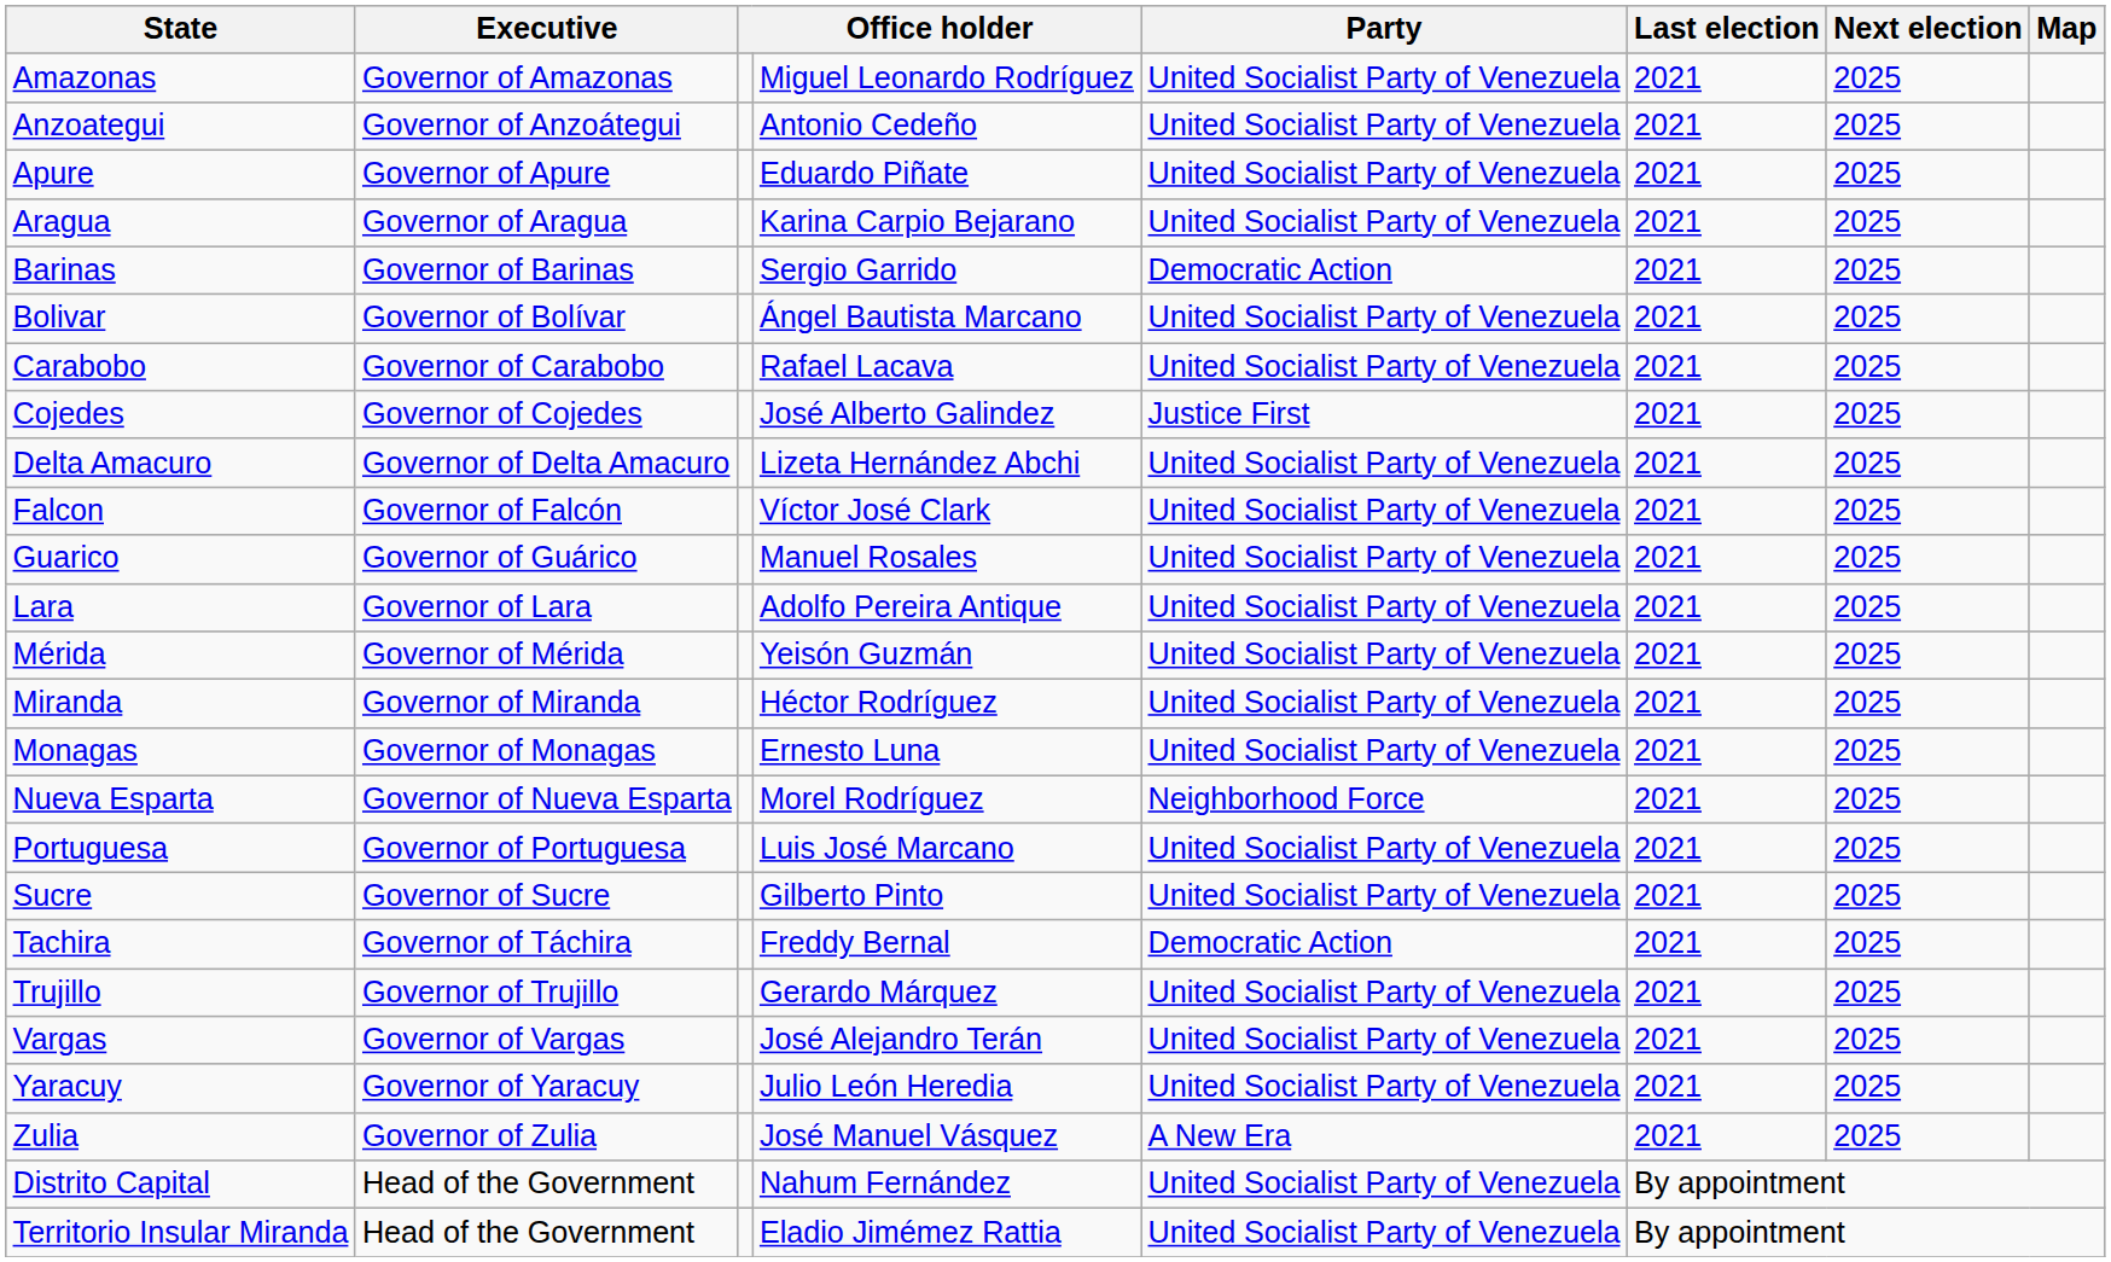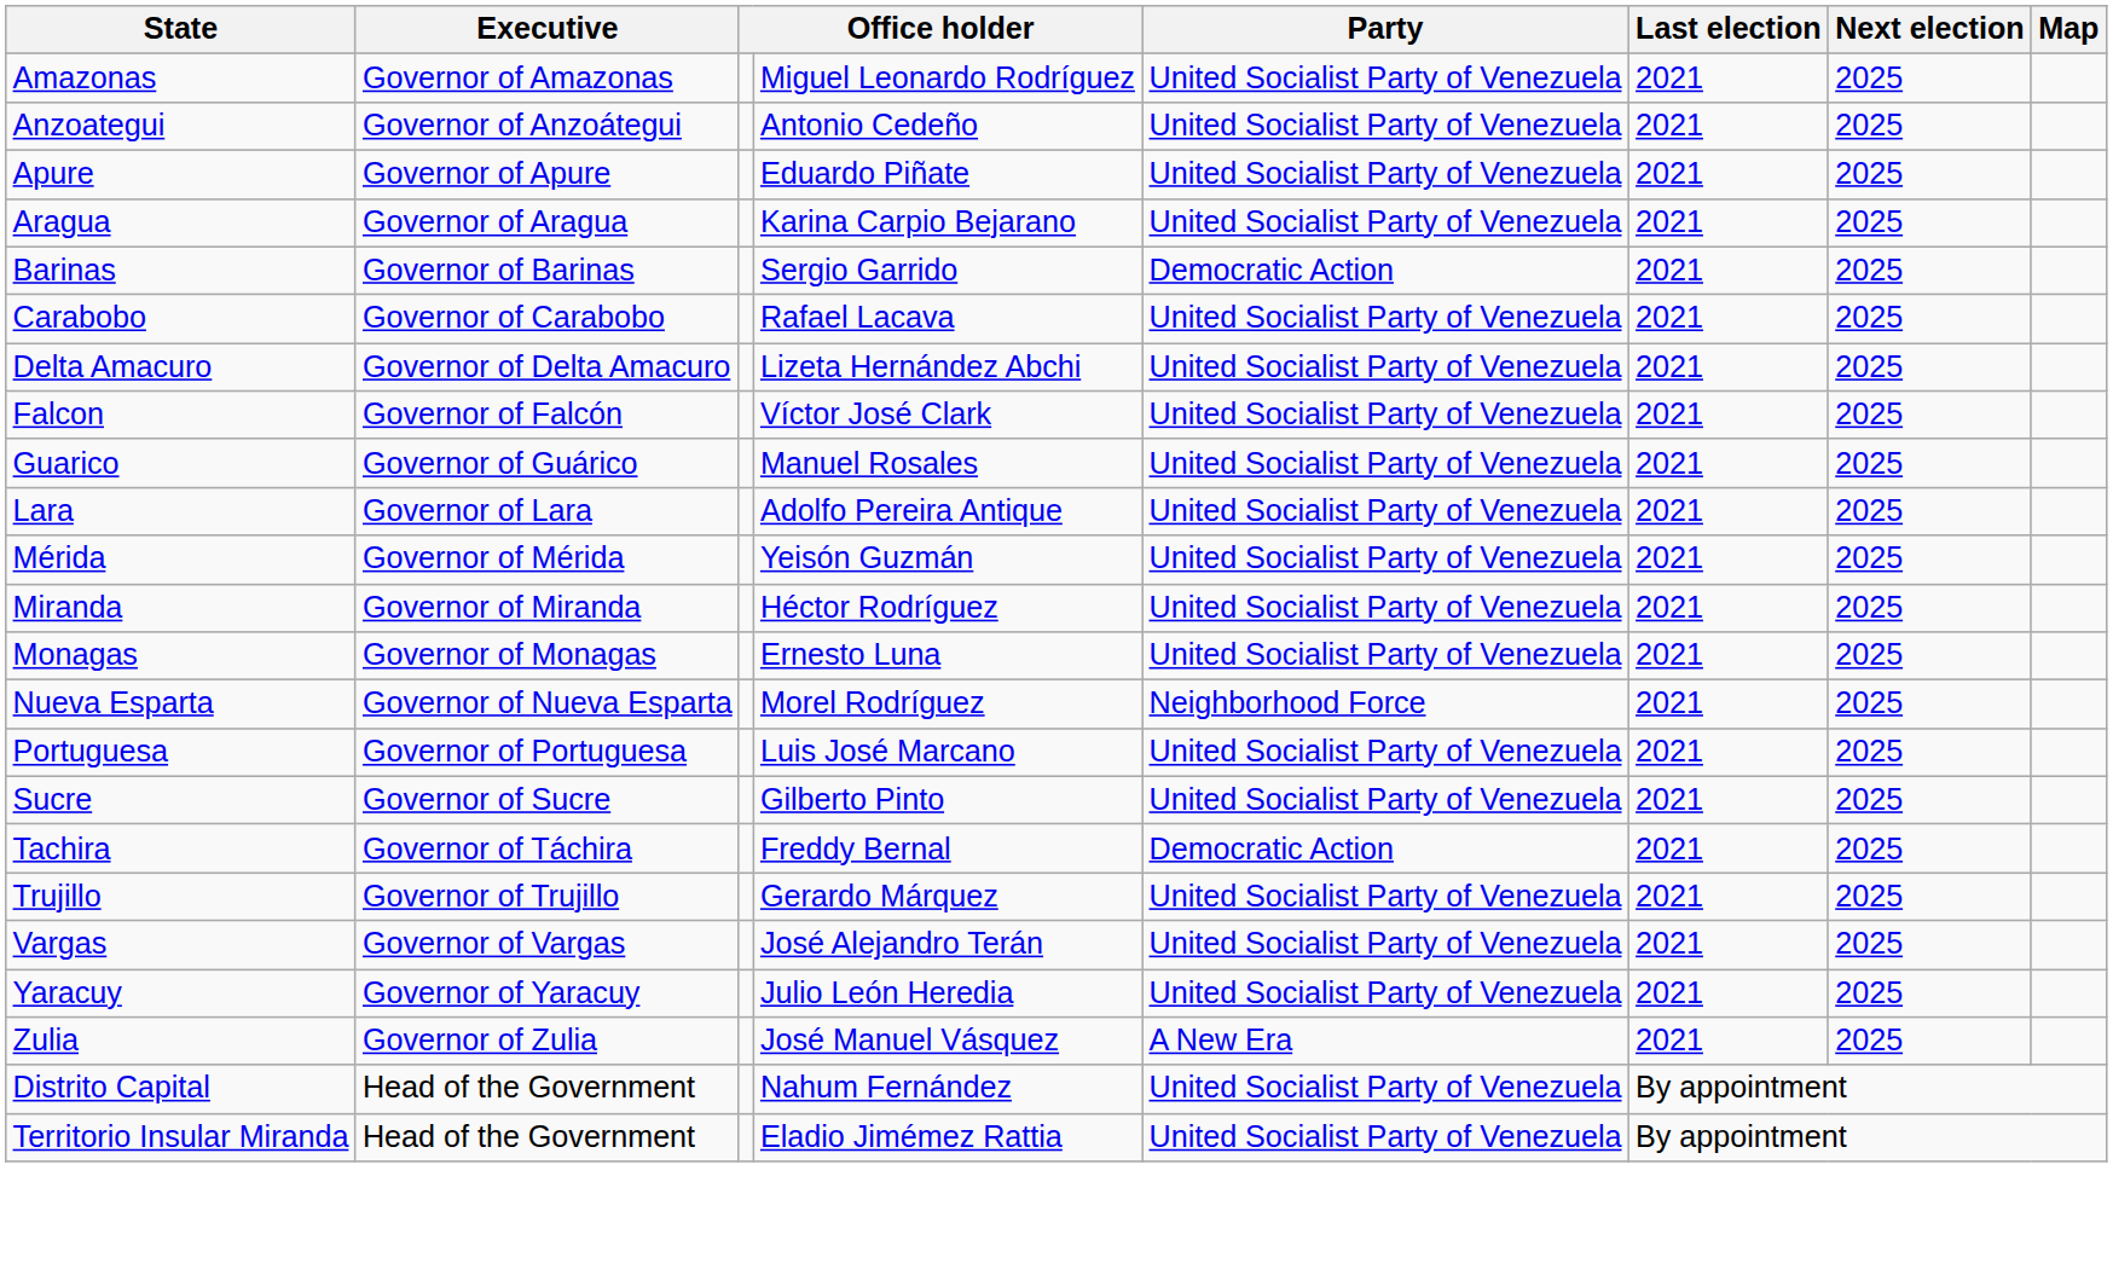- row: Bolivar | Governor of Bolívar | Ángel Bautista Marcano | United Socialist Party of Venezuela | 2021 | 2025
- row: Cojedes | Governor of Cojedes | José Alberto Galindez | Justice First | 2021 | 2025
